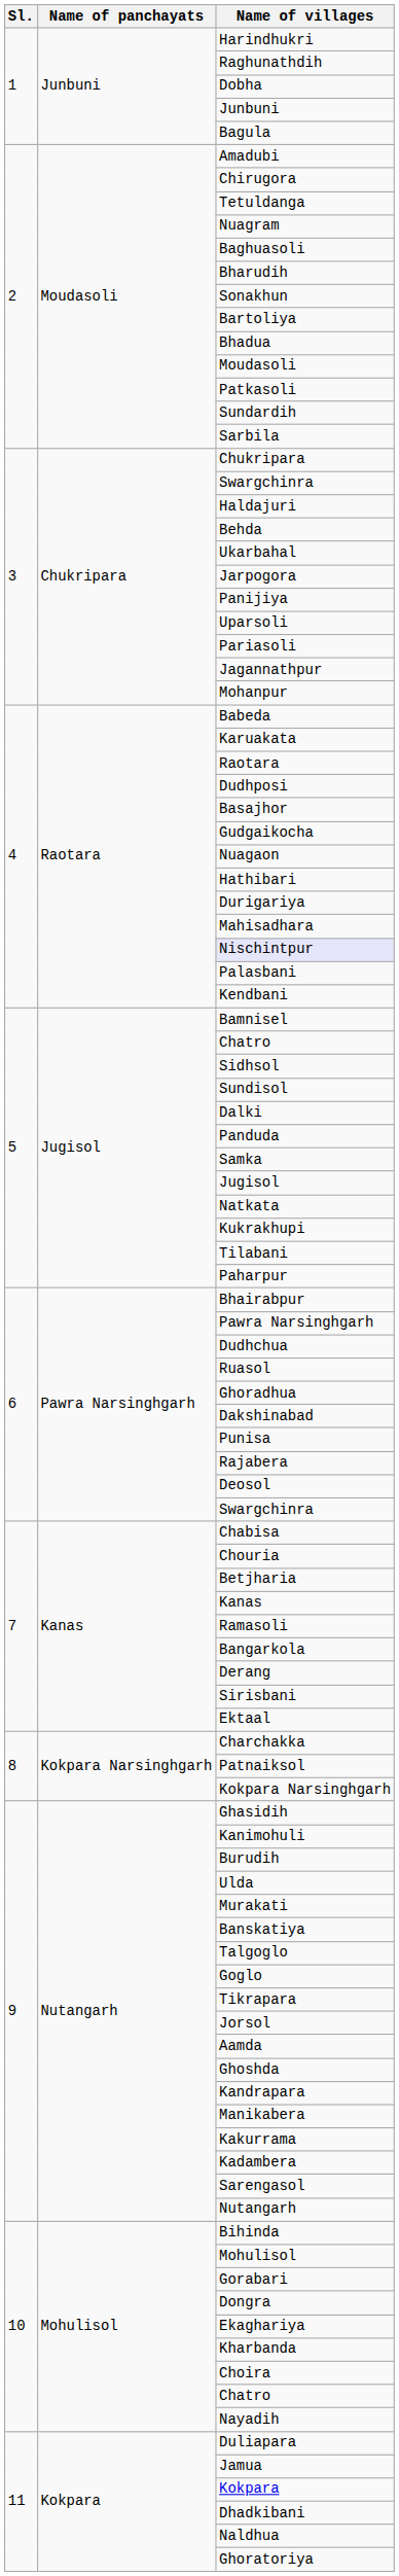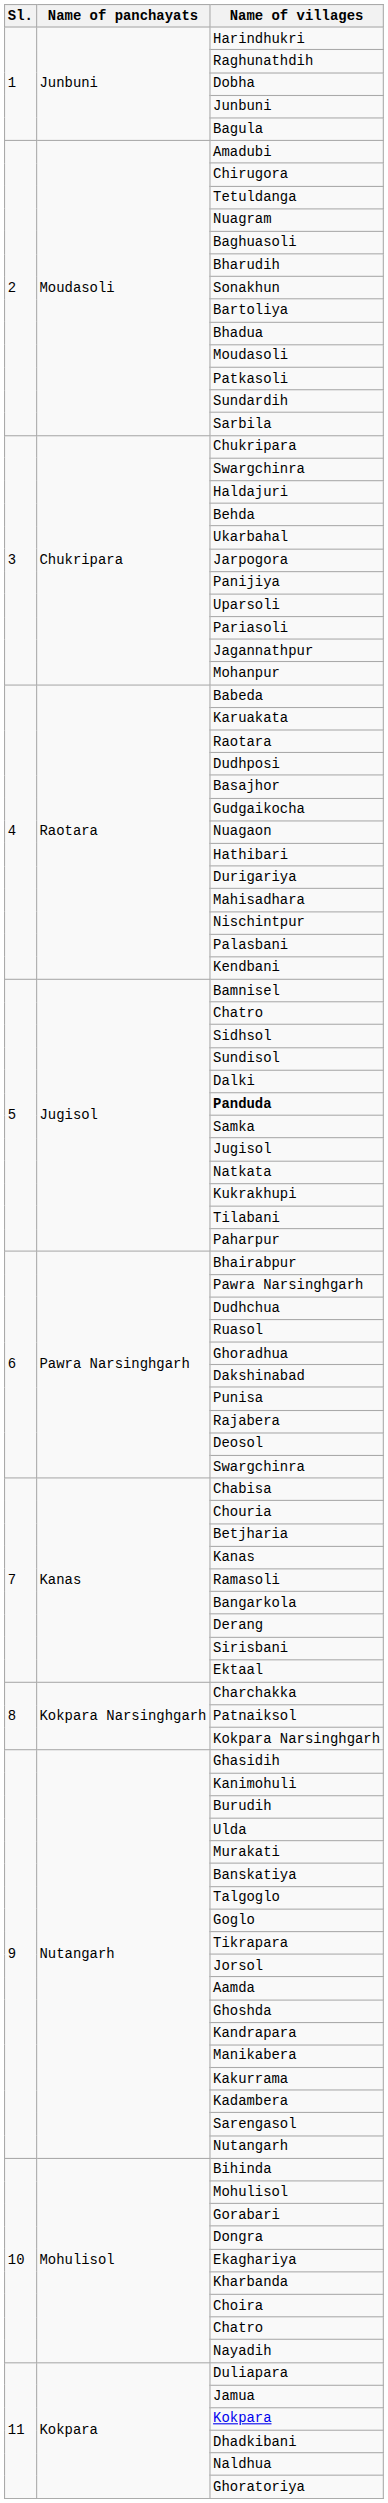Nischintpur | Name of villages: lavender background -> no background
Panduda | Name of villages: normal -> bold
